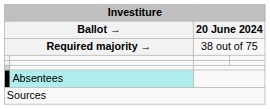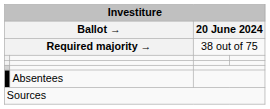Absentees | column 2: paleturquoise background -> no background
